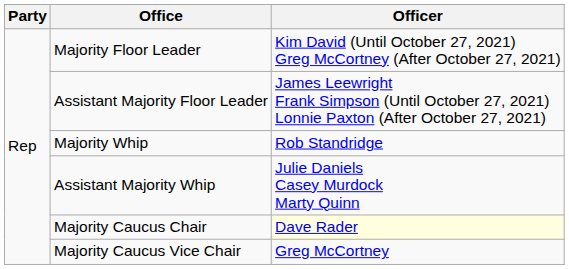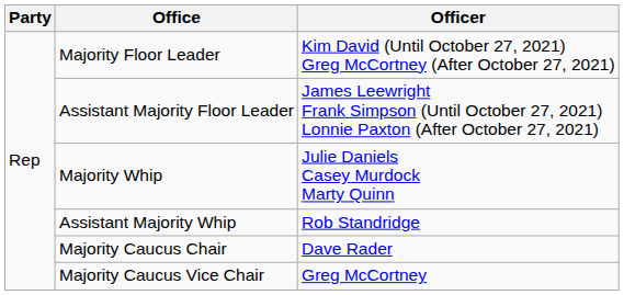Majority Whip | Officer: Rob Standridge -> Julie Daniels Casey Murdock Marty Quinn
Assistant Majority Whip | Officer: Julie Daniels Casey Murdock Marty Quinn -> Rob Standridge
Majority Caucus Chair | Officer: lightyellow background -> no background
